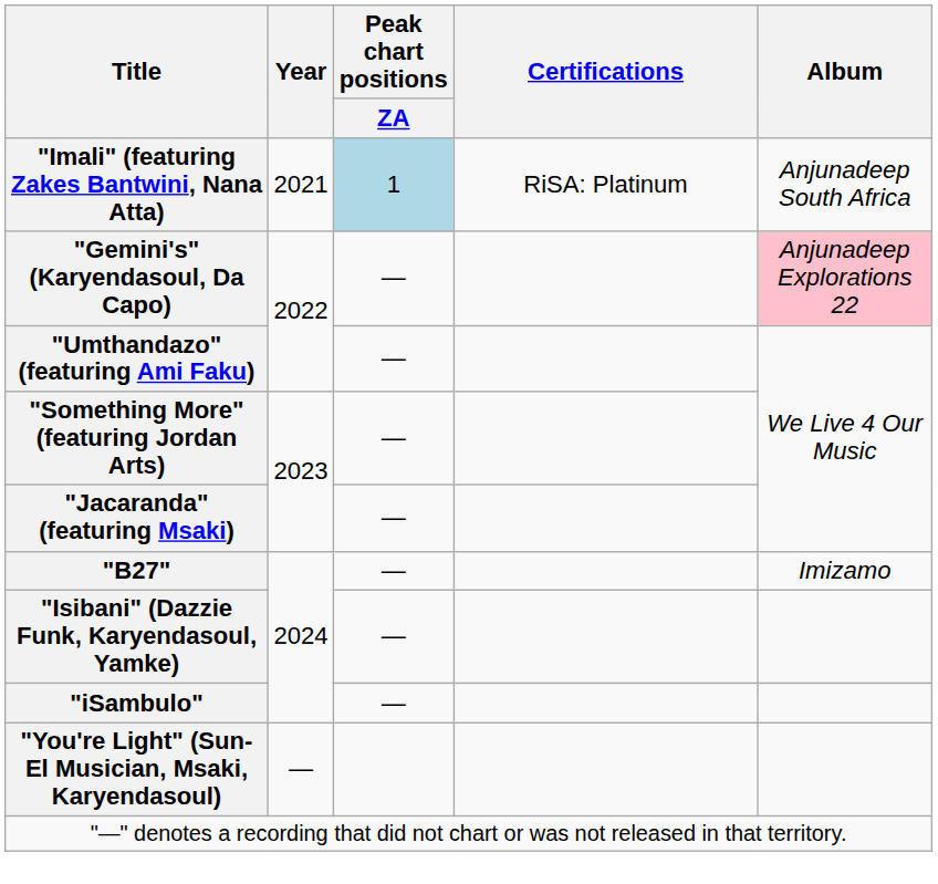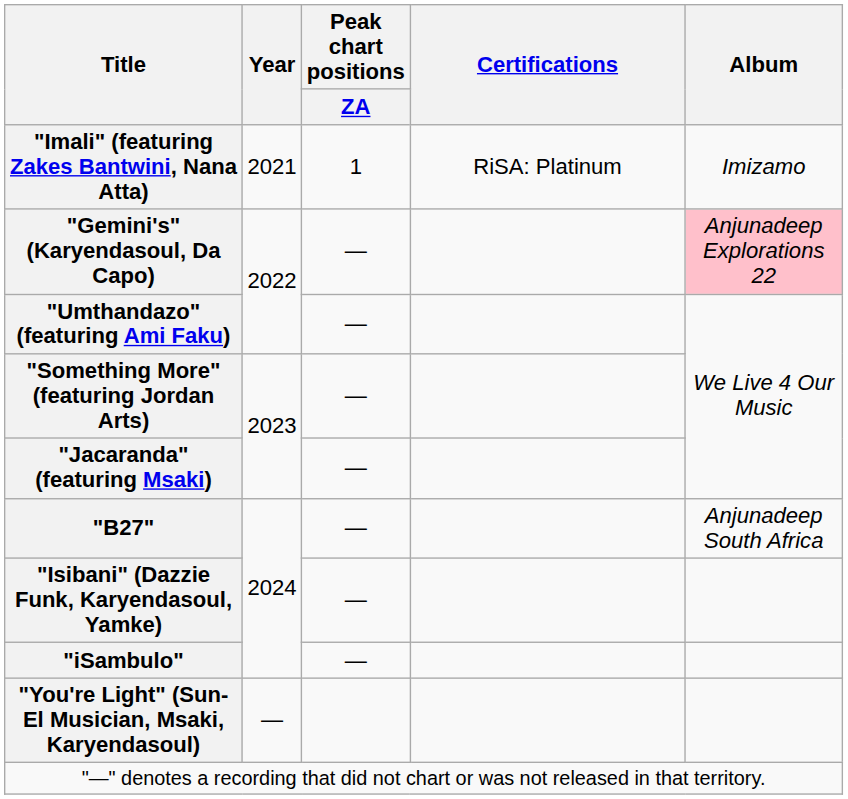"Imali" (featuring Zakes Bantwini, Nana Atta) | Peak chart positions / ZA: lightblue background -> no background
"Imali" (featuring Zakes Bantwini, Nana Atta) | Album: Anjunadeep South Africa -> Imizamo
"B27" | Album: Imizamo -> Anjunadeep South Africa
